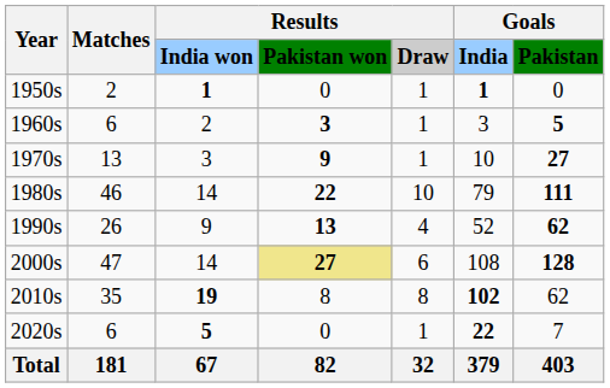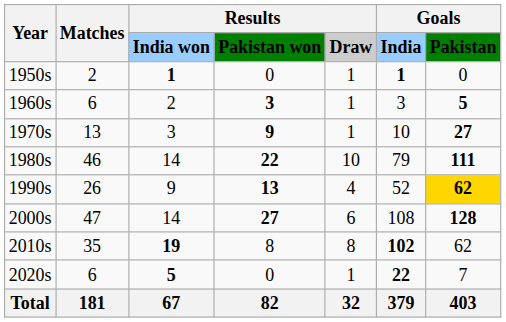1990s | Goals / Pakistan: no background -> gold background
2000s | Results / Pakistan won: khaki background -> no background
